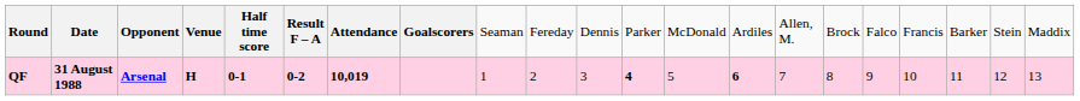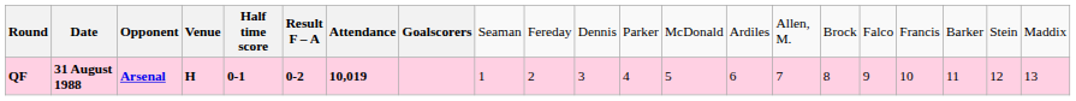QF | column 12: bold -> normal
QF | column 14: bold -> normal
